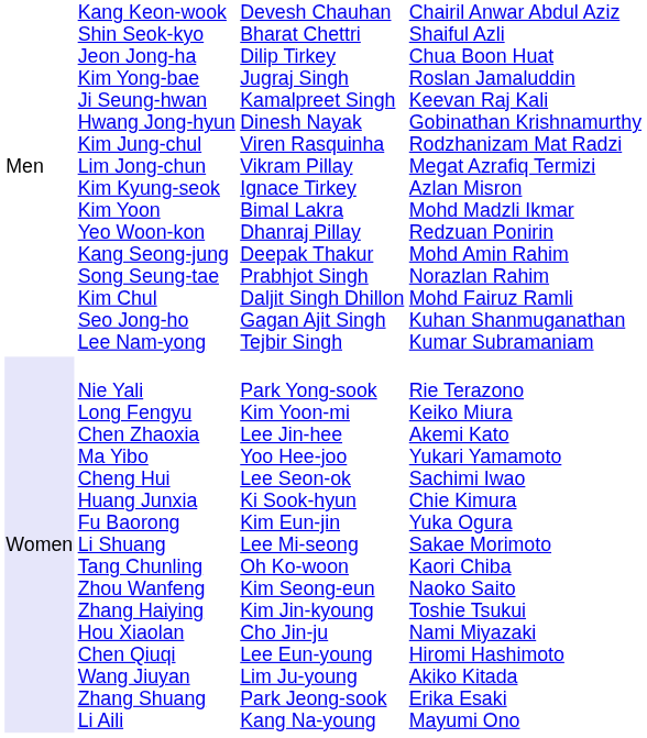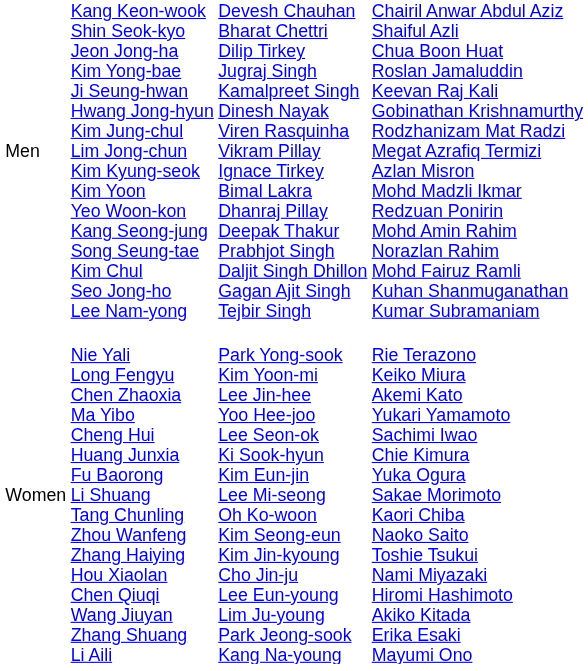Women | column 1: lavender background -> no background
